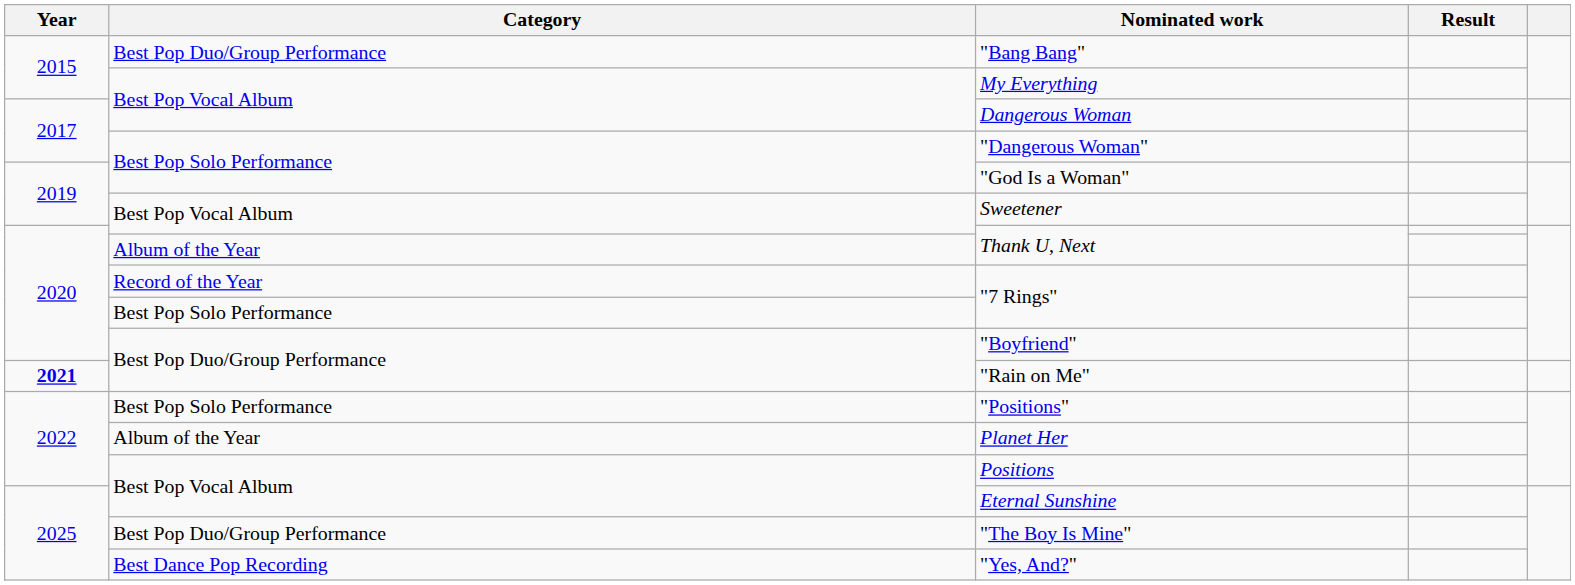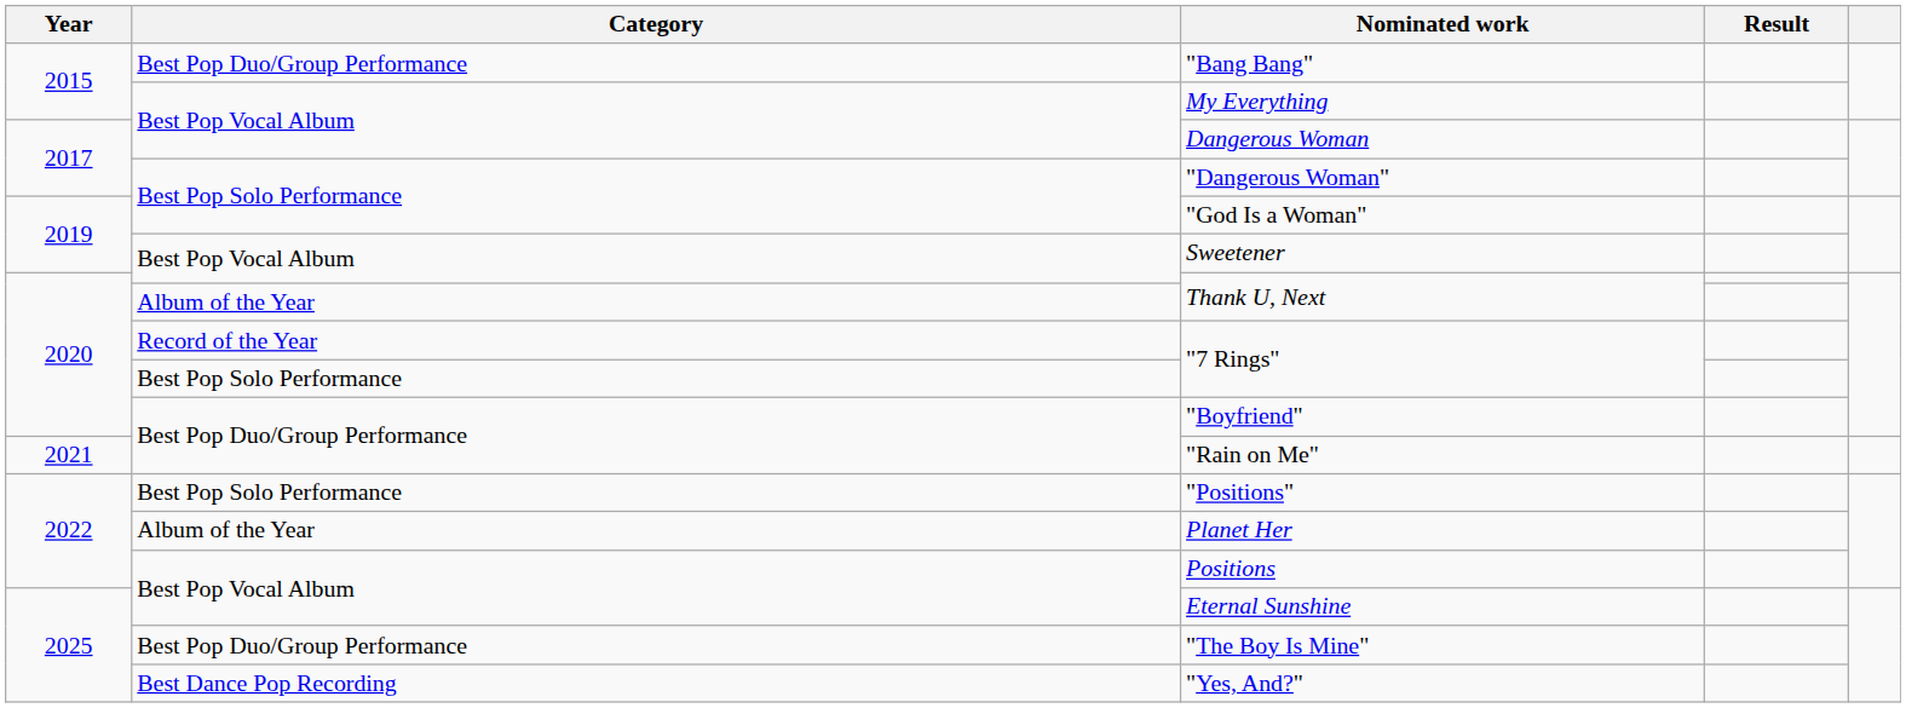"Rain on Me" | Year: bold -> normal
